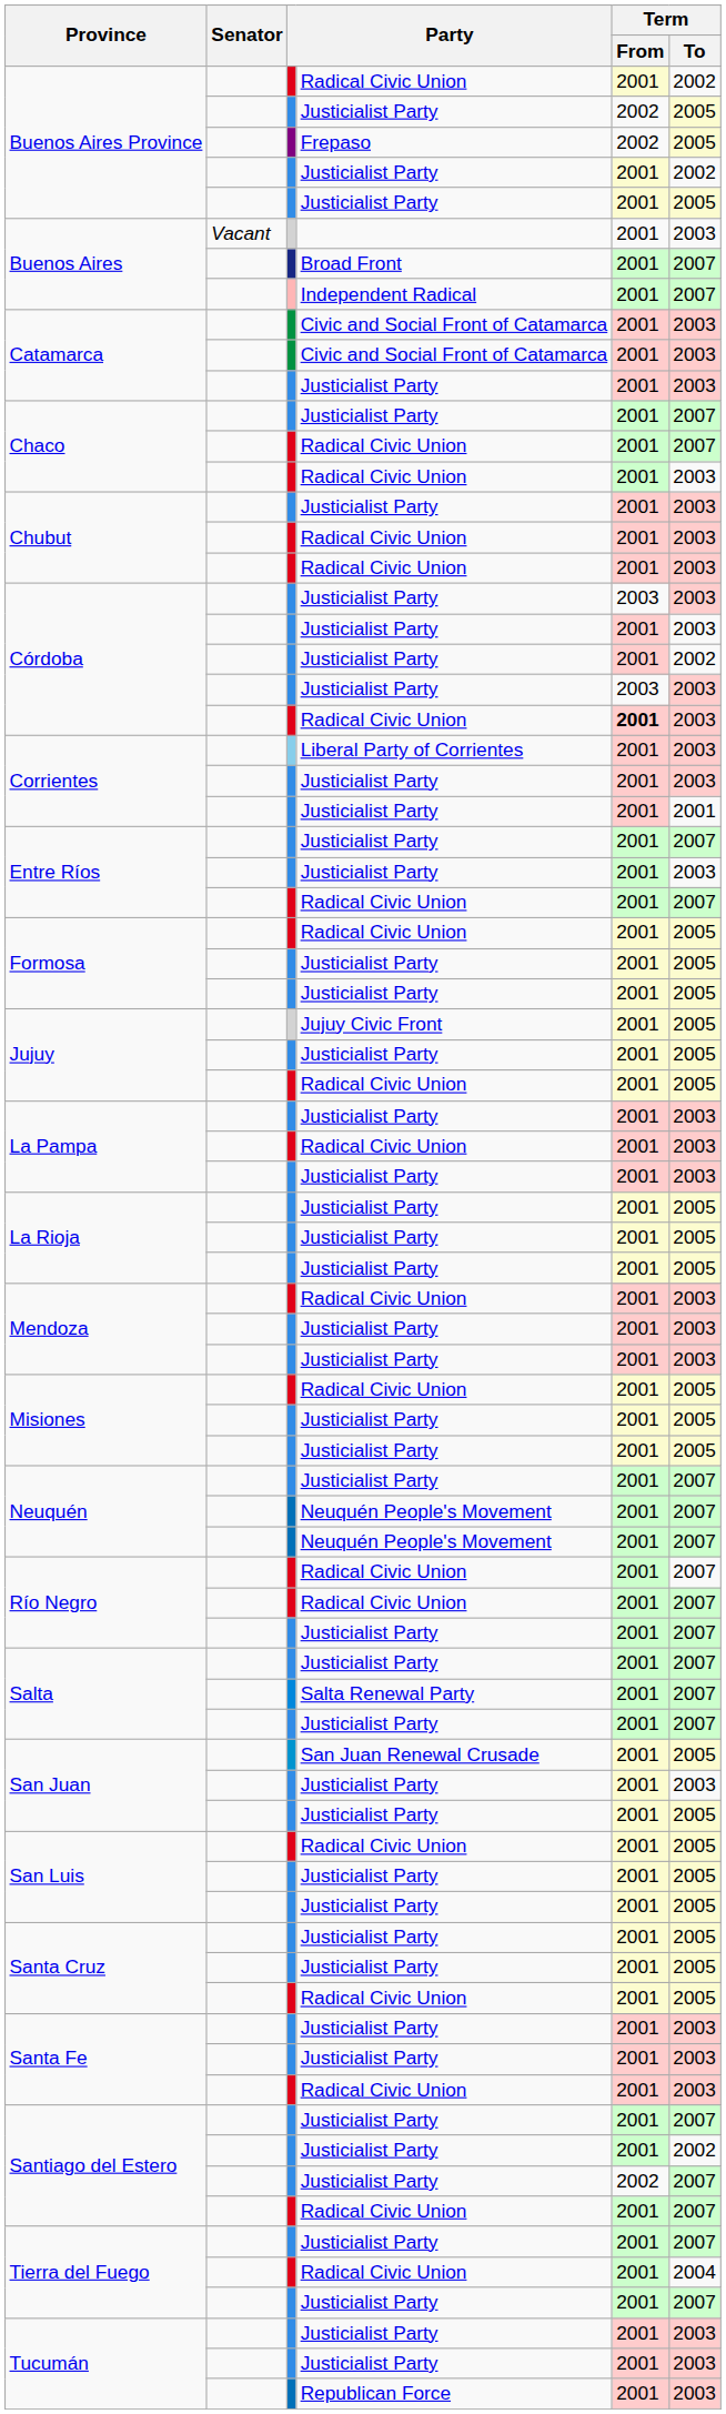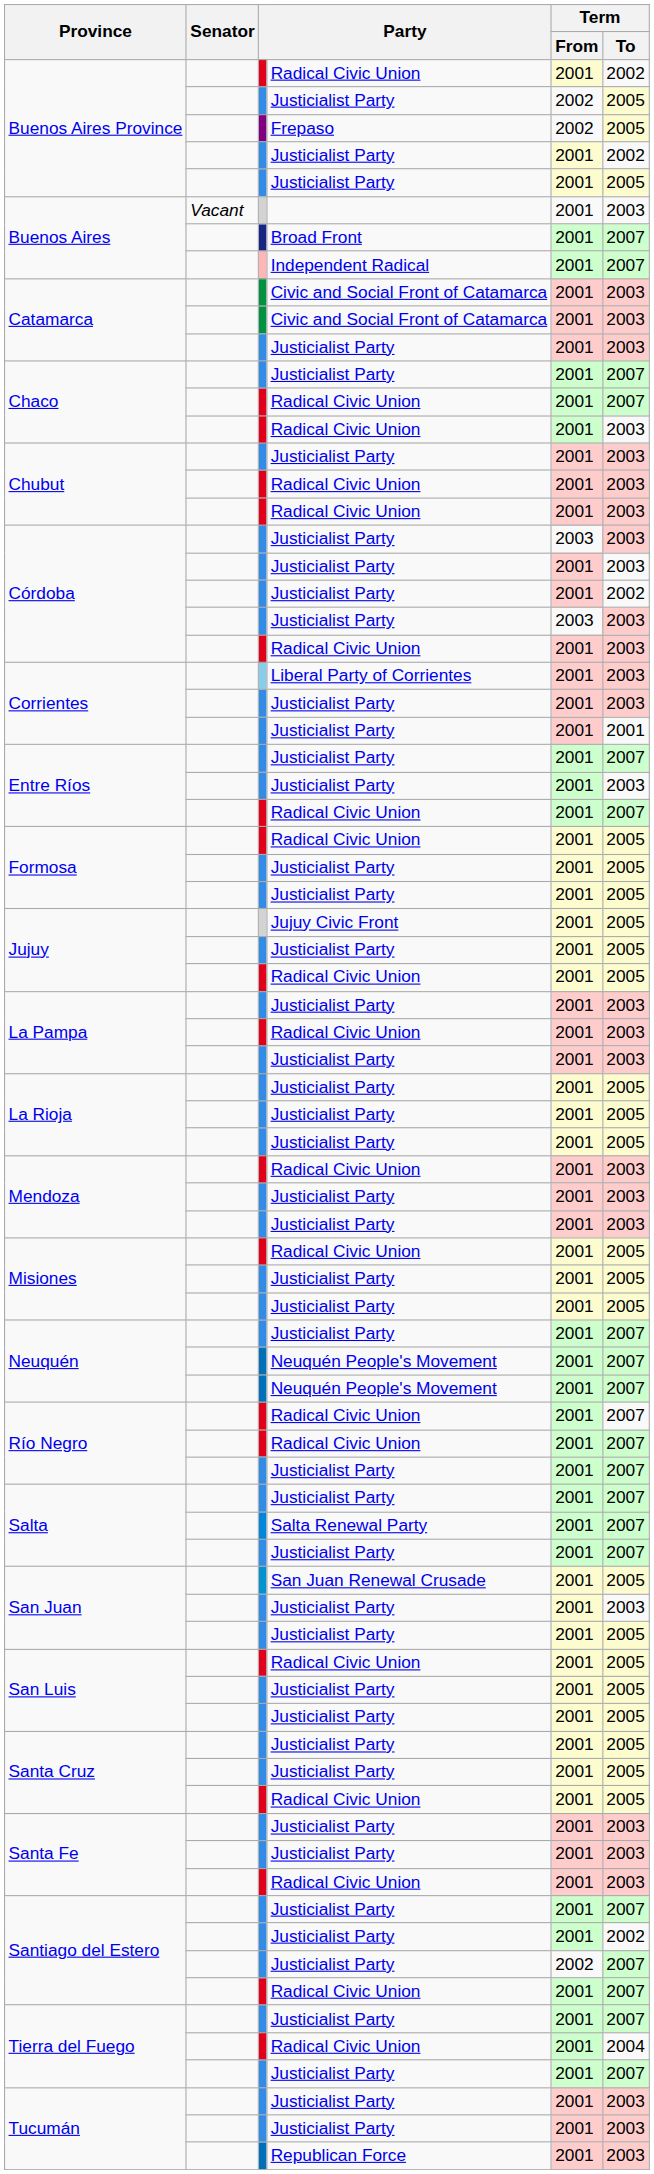Córdoba / Radical Civic Union | Term / From: bold -> normal
